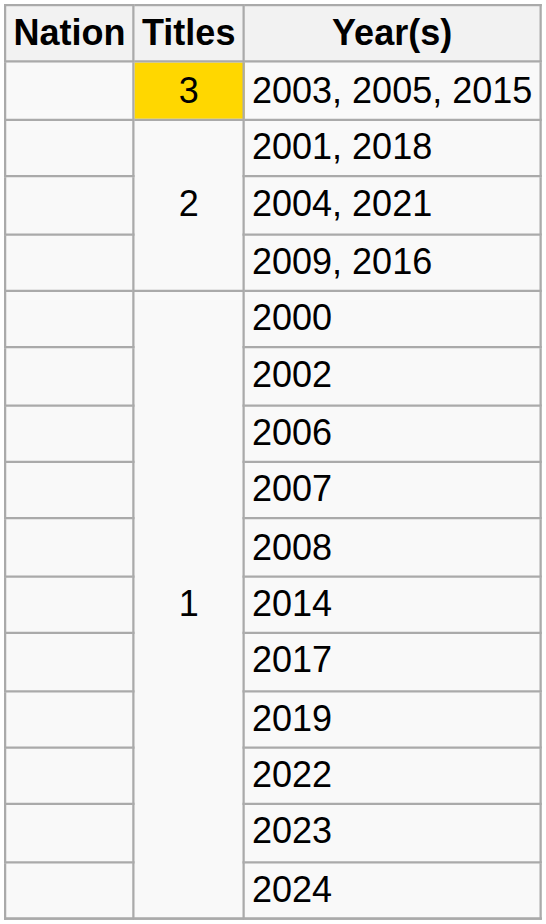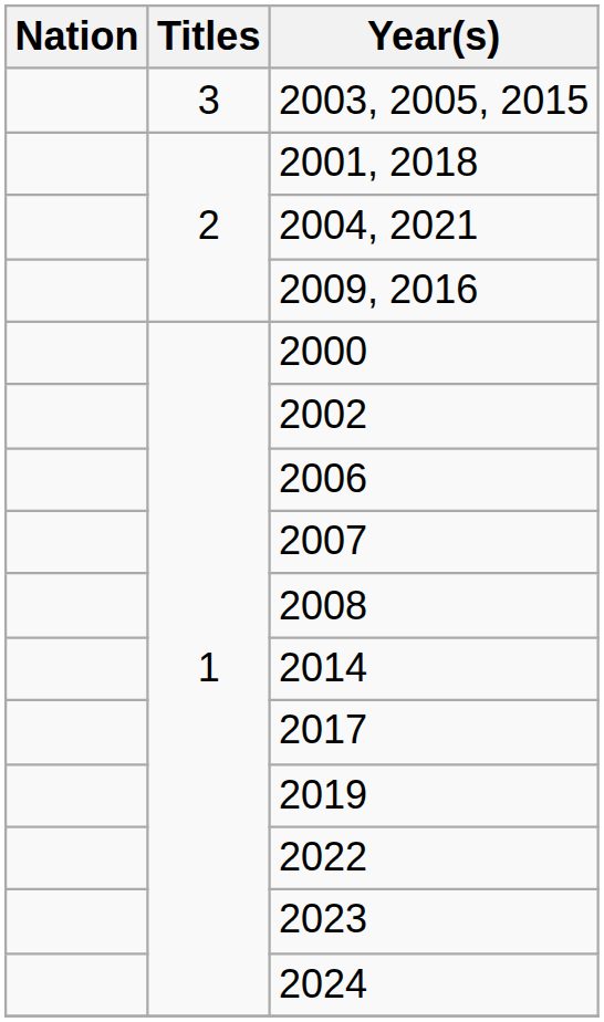2003, 2005, 2015 | Titles: gold background -> no background
